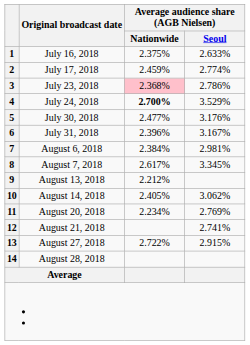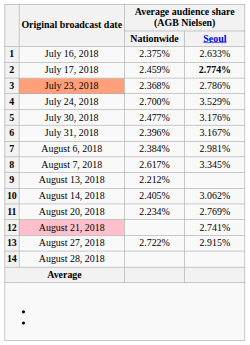2 | Average audience share (AGB Nielsen) / Seoul: normal -> bold
3 | Original broadcast date: no background -> lightsalmon background
3 | Average audience share (AGB Nielsen) / Nationwide: pink background -> no background
4 | Average audience share (AGB Nielsen) / Nationwide: bold -> normal
12 | Original broadcast date: no background -> pink background
